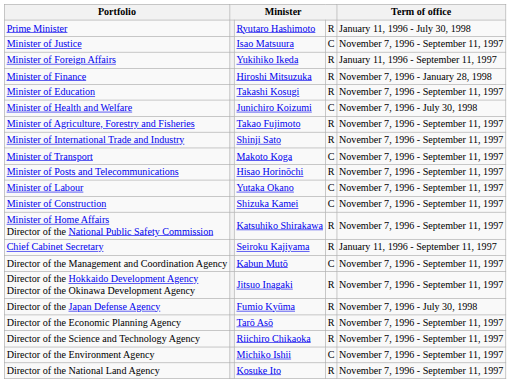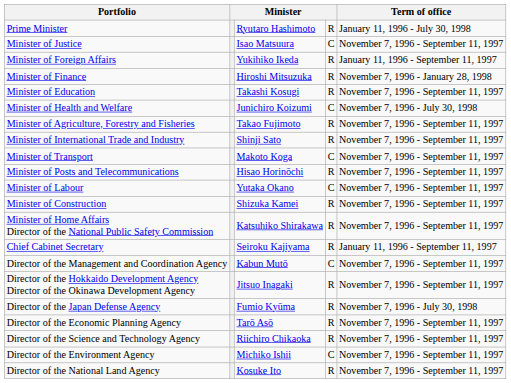Minister of Construction | column 4: C -> R
